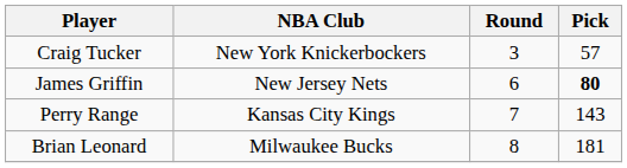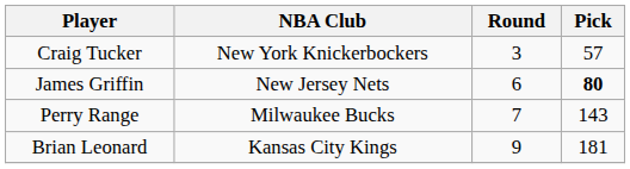Perry Range | NBA Club: Kansas City Kings -> Milwaukee Bucks
Brian Leonard | NBA Club: Milwaukee Bucks -> Kansas City Kings
Brian Leonard | Round: 8 -> 9
